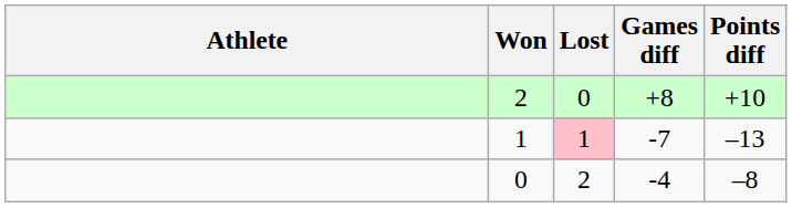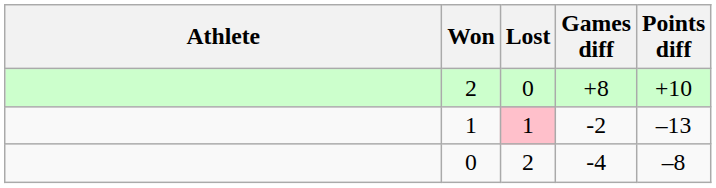row 3 | Games diff: -7 -> -2
